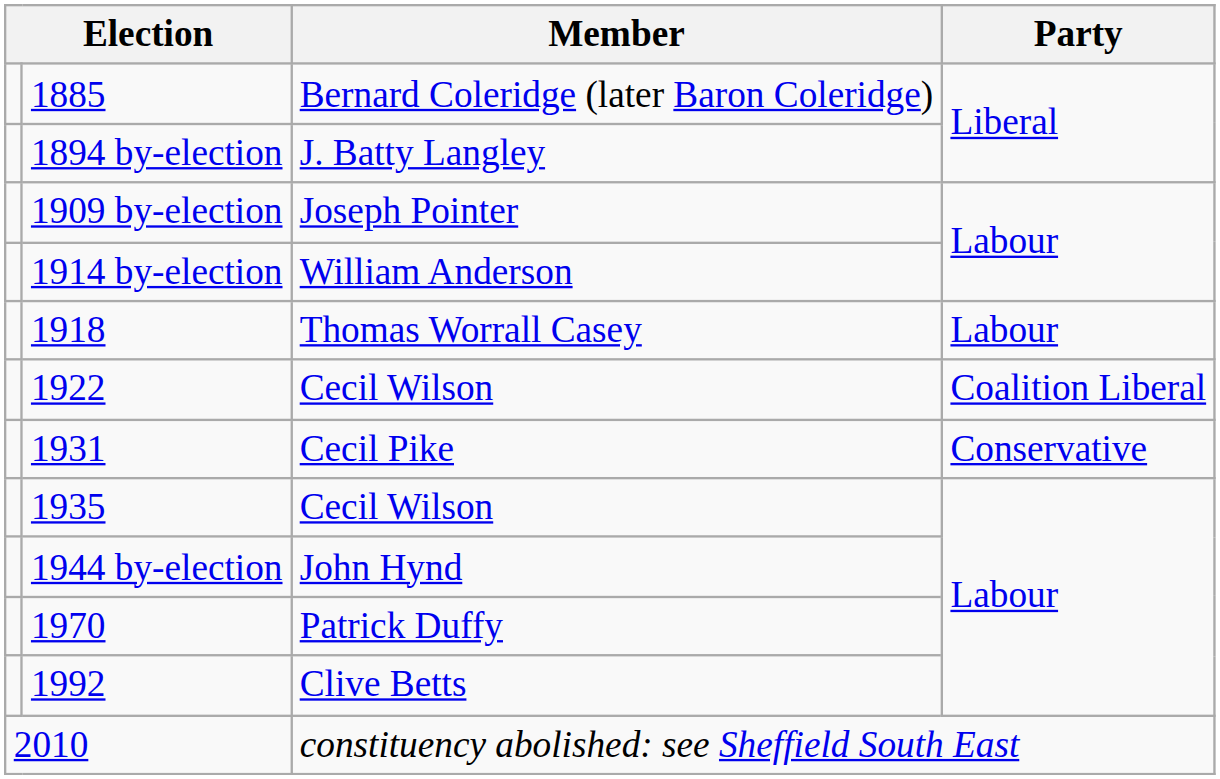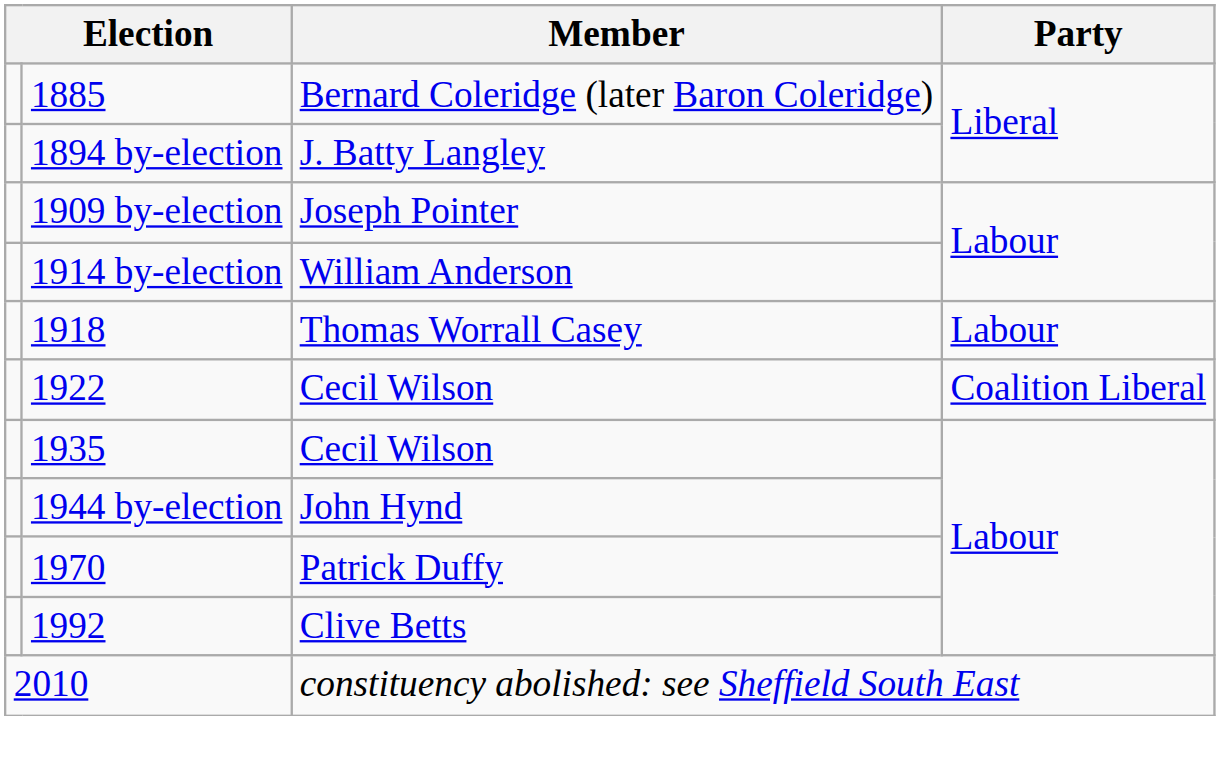- row: 1931 | Cecil Pike | Conservative
